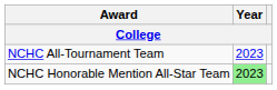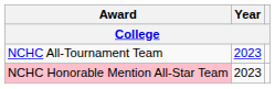row 4 | Award: no background -> pink background
row 4 | Year: lightgreen background -> no background
